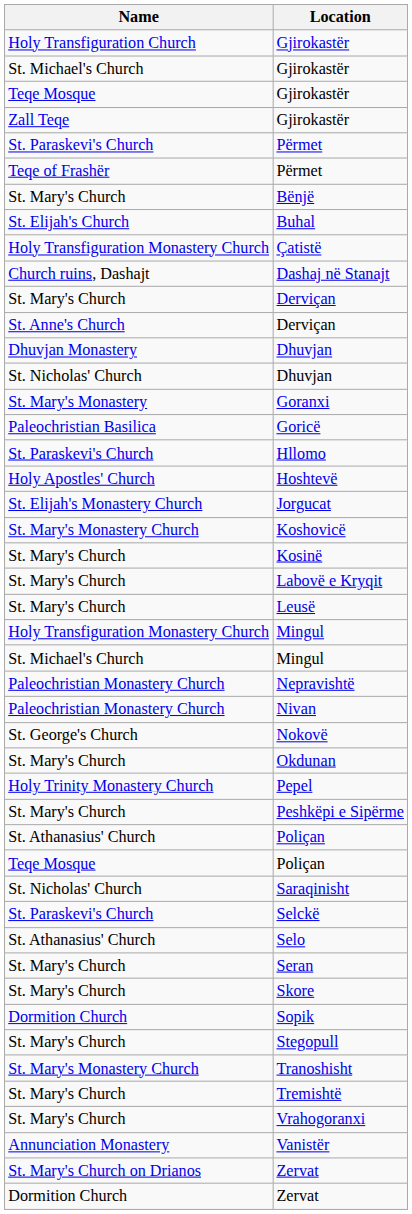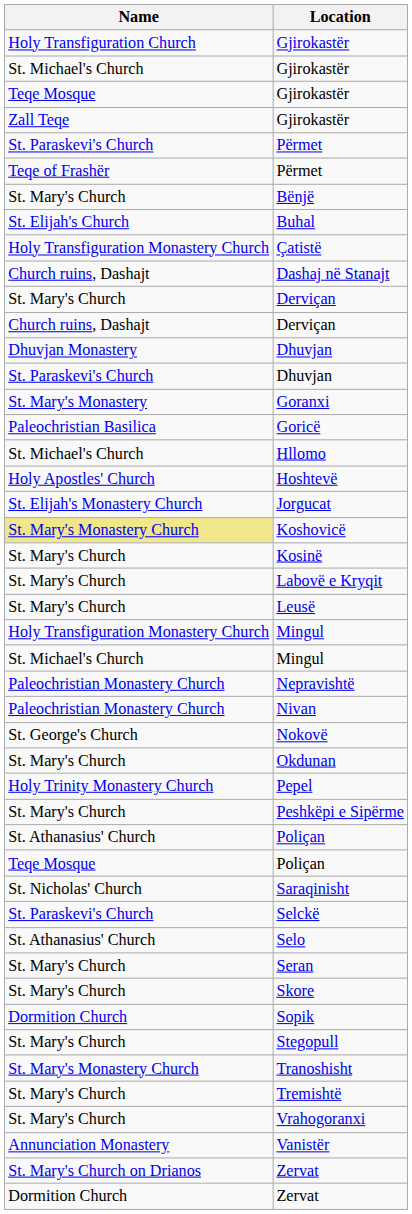row 13 | Name: St. Anne's Church -> Church ruins, Dashajt
row 15 | Name: St. Nicholas' Church -> St. Paraskevi's Church
row 18 | Name: St. Paraskevi's Church -> St. Michael's Church
row 21 | Name: no background -> khaki background
